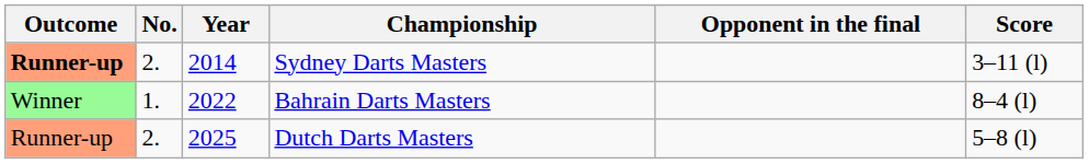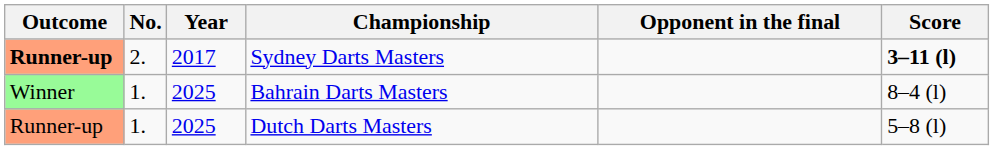Sydney Darts Masters | Year: 2014 -> 2017
Sydney Darts Masters | Score: normal -> bold
Bahrain Darts Masters | Year: 2022 -> 2025
Dutch Darts Masters | No.: 2. -> 1.
